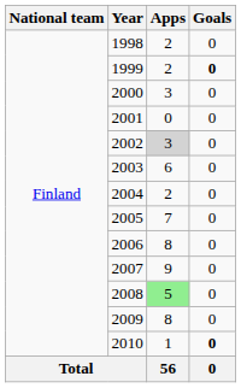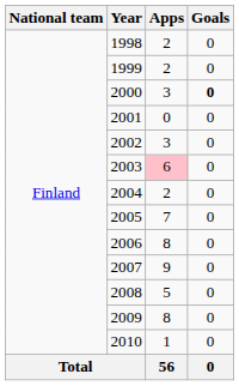1999 | Goals: bold -> normal
2000 | Goals: normal -> bold
2002 | Apps: lightgrey background -> no background
2003 | Apps: no background -> pink background
2008 | Apps: lightgreen background -> no background
2010 | Goals: bold -> normal
